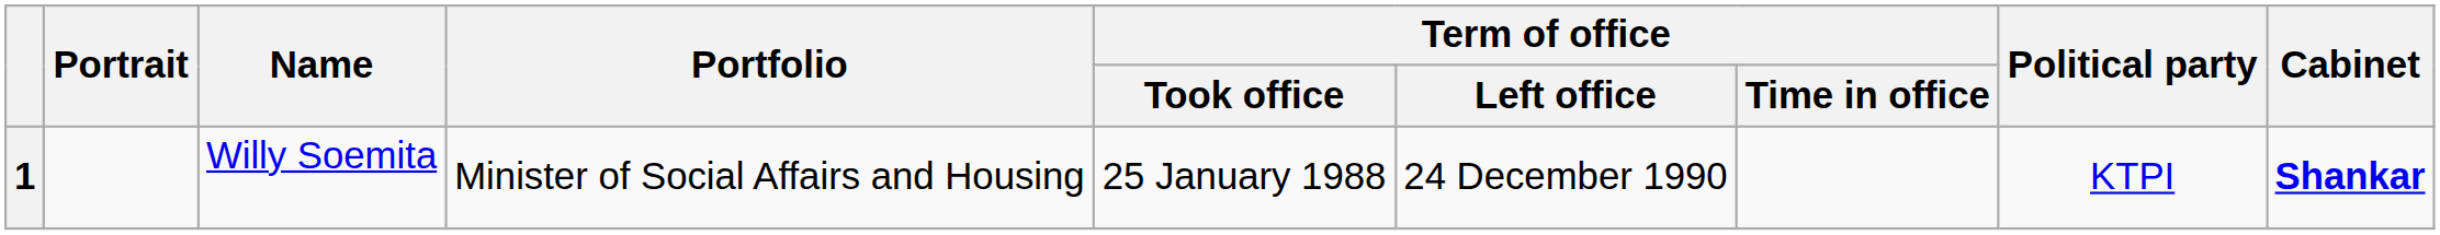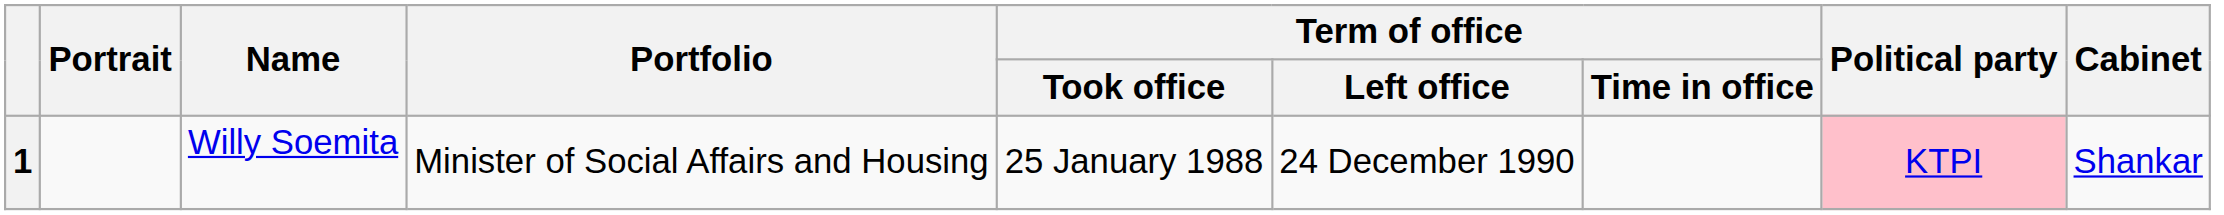1 | Political party: no background -> pink background
1 | Cabinet: bold -> normal
